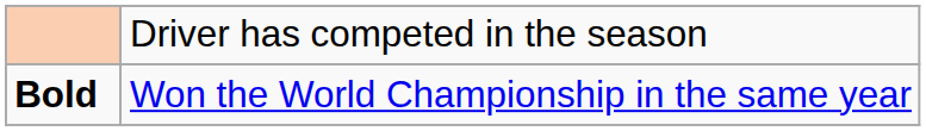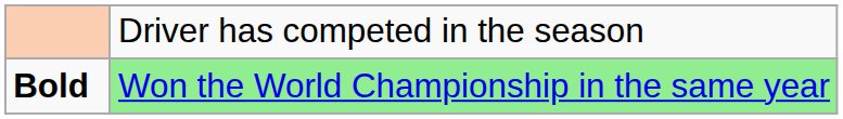Bold | column 2: no background -> lightgreen background
